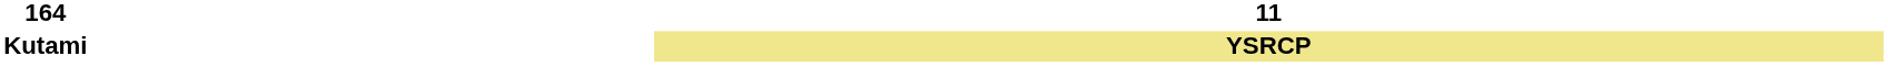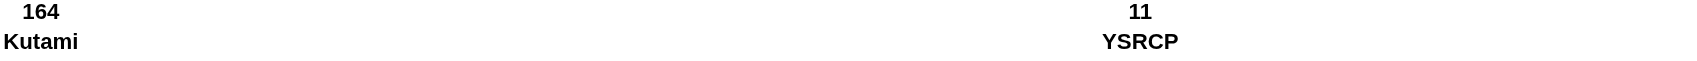Kutami | 11: khaki background -> no background
